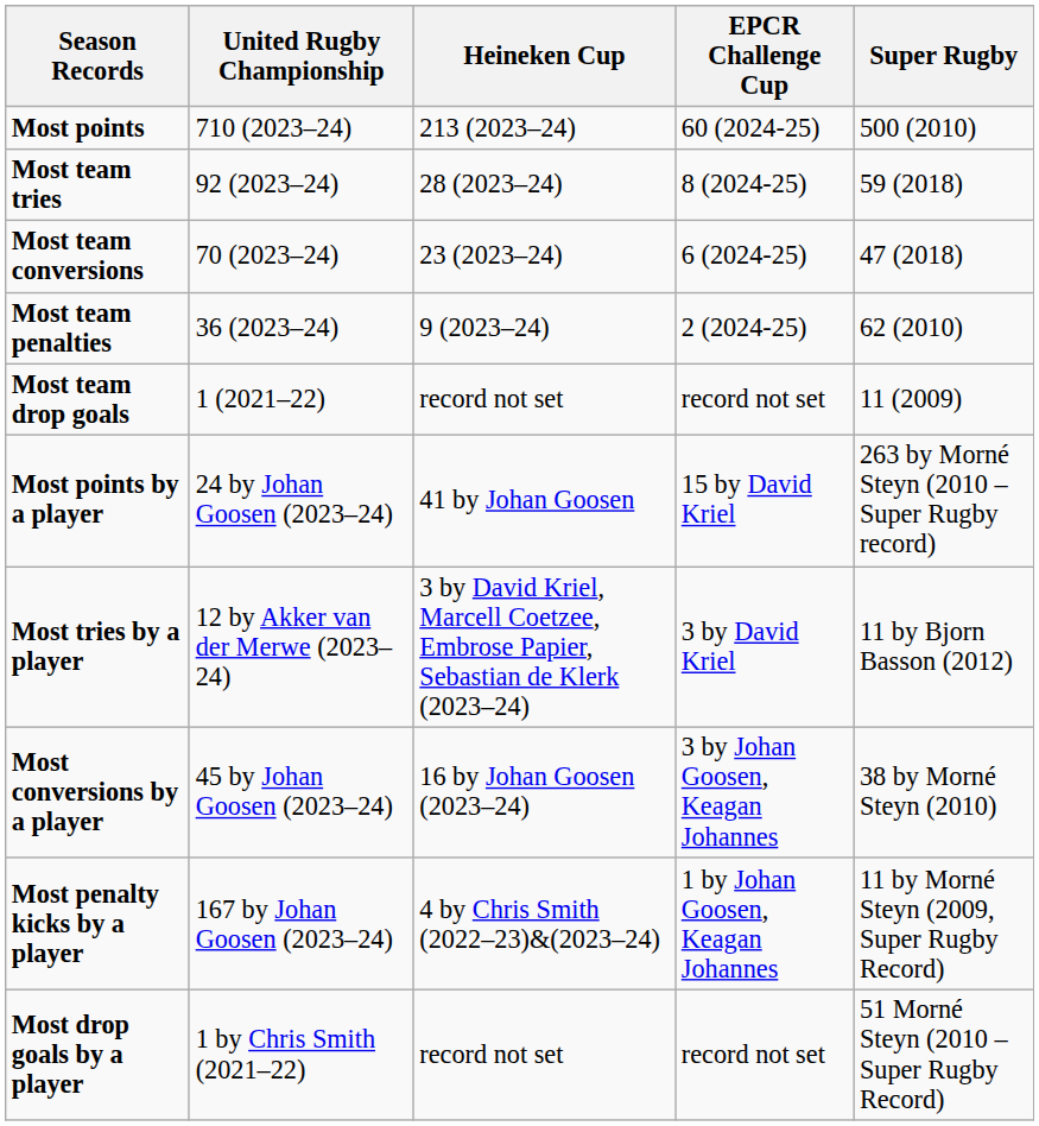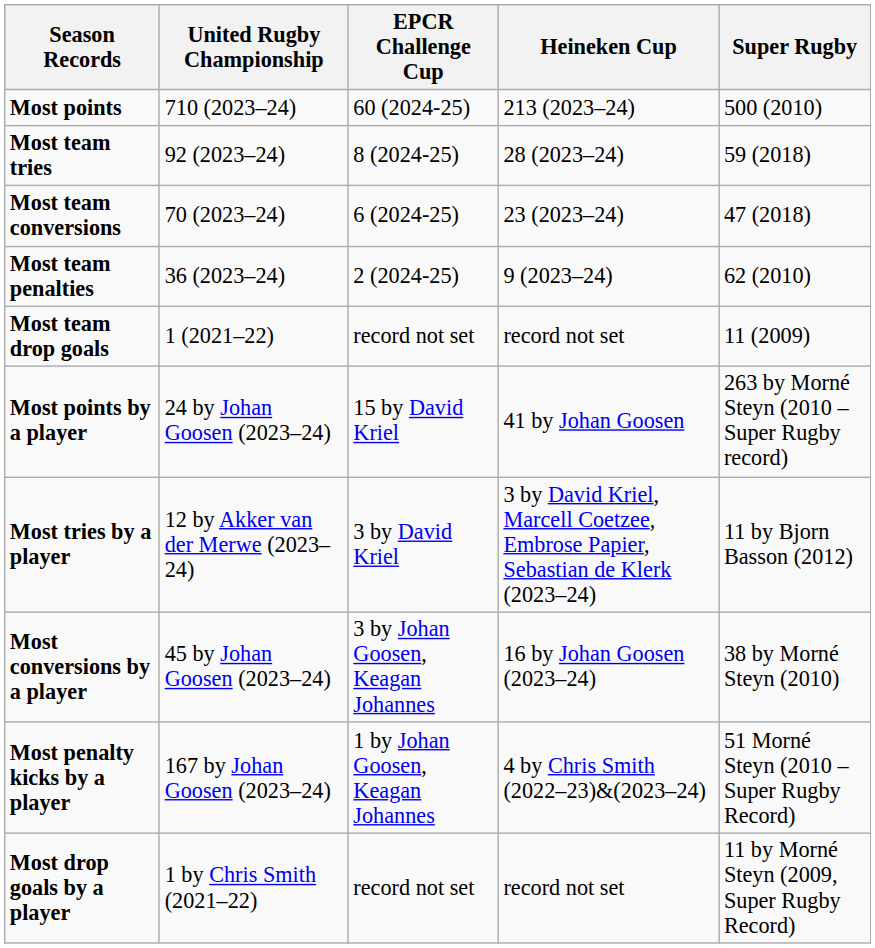columns swapped: Heineken Cup <-> EPCR Challenge Cup
Most penalty kicks by a player | Super Rugby: 11 by Morné Steyn (2009, Super Rugby Record) -> 51 Morné Steyn (2010 – Super Rugby Record)
Most drop goals by a player | Super Rugby: 51 Morné Steyn (2010 – Super Rugby Record) -> 11 by Morné Steyn (2009, Super Rugby Record)
